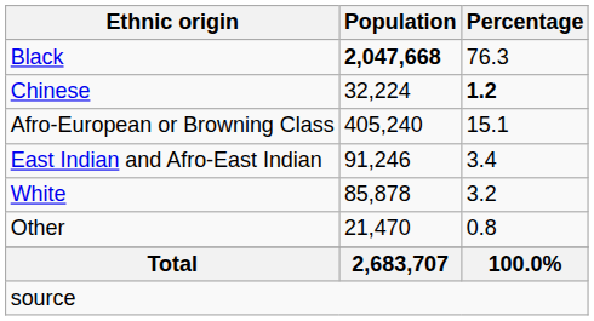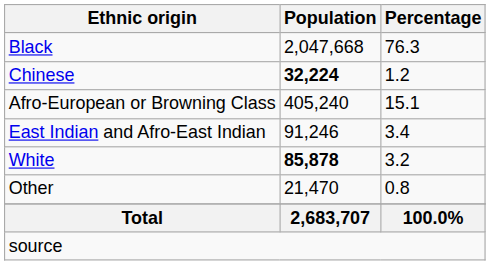Black | Population: bold -> normal
Chinese | Population: normal -> bold
Chinese | Percentage: bold -> normal
White | Population: normal -> bold
